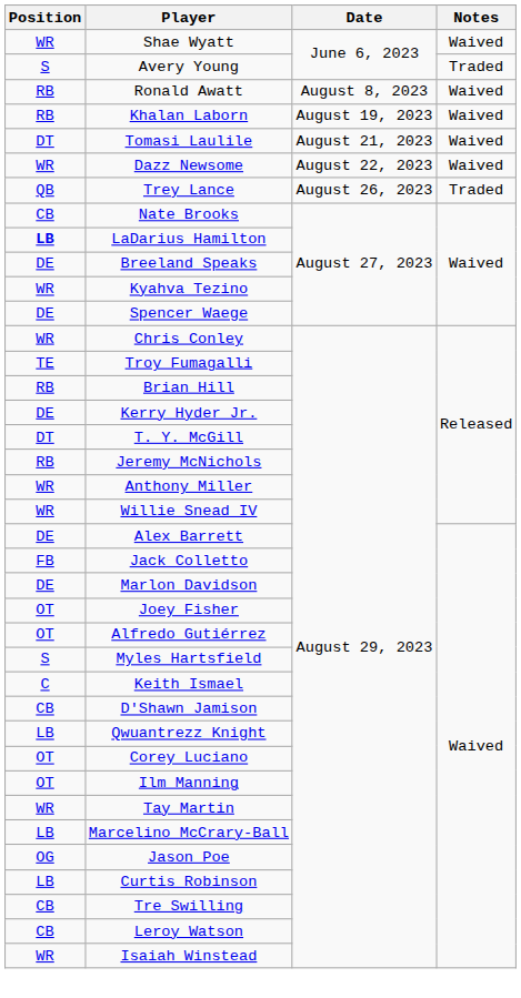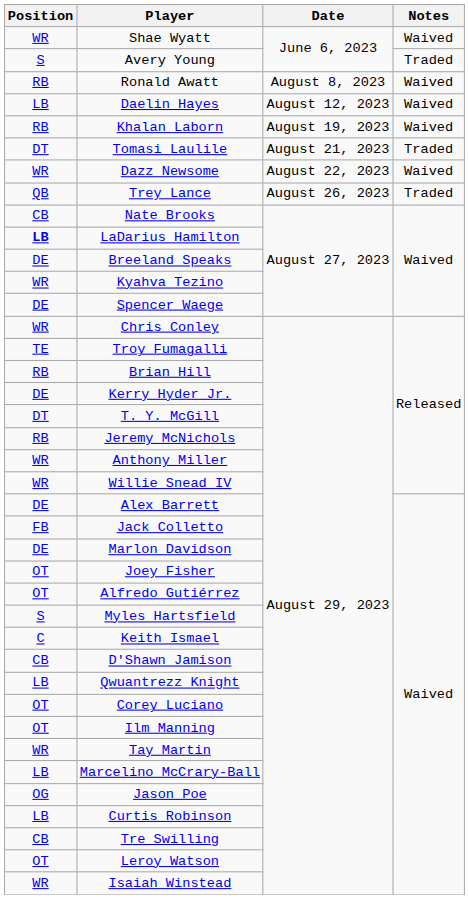+ row: LB | Daelin Hayes | August 12, 2023 | Waived
Tomasi Laulile | Notes: Waived -> Traded
Leroy Watson | Position: CB -> OT
